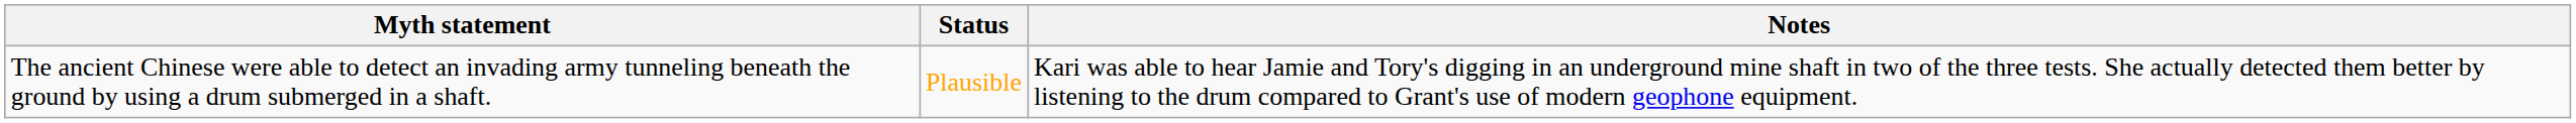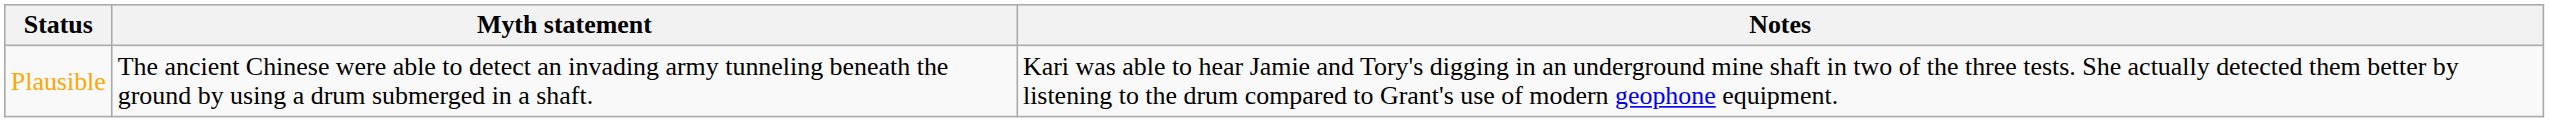columns swapped: Myth statement <-> Status
